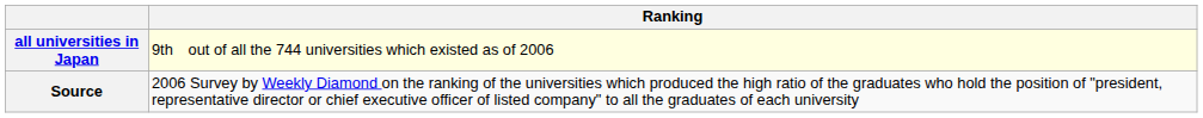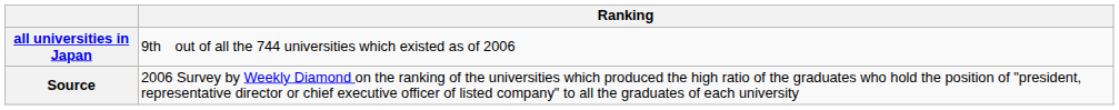row 2 | Ranking: lightyellow background -> no background
